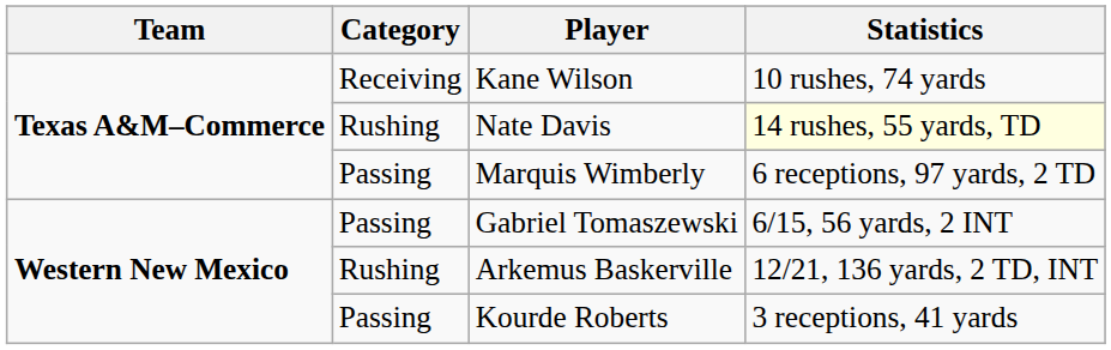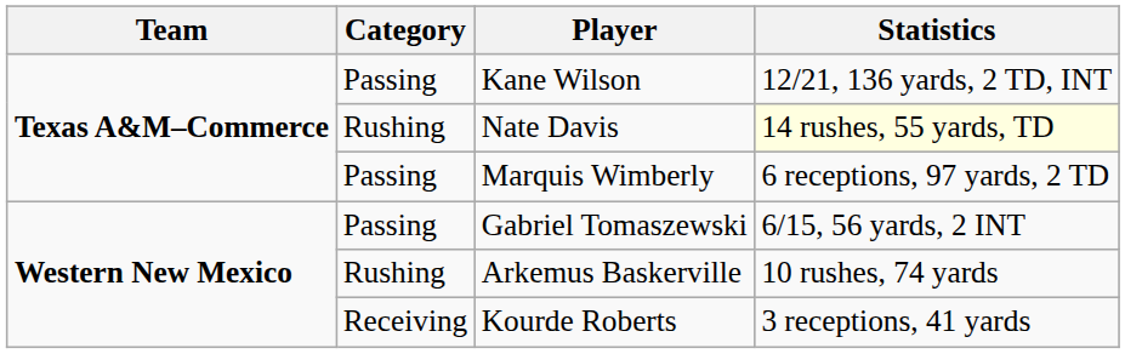Kane Wilson | Category: Receiving -> Passing
Kane Wilson | Statistics: 10 rushes, 74 yards -> 12/21, 136 yards, 2 TD, INT
Arkemus Baskerville | Statistics: 12/21, 136 yards, 2 TD, INT -> 10 rushes, 74 yards
Kourde Roberts | Category: Passing -> Receiving
